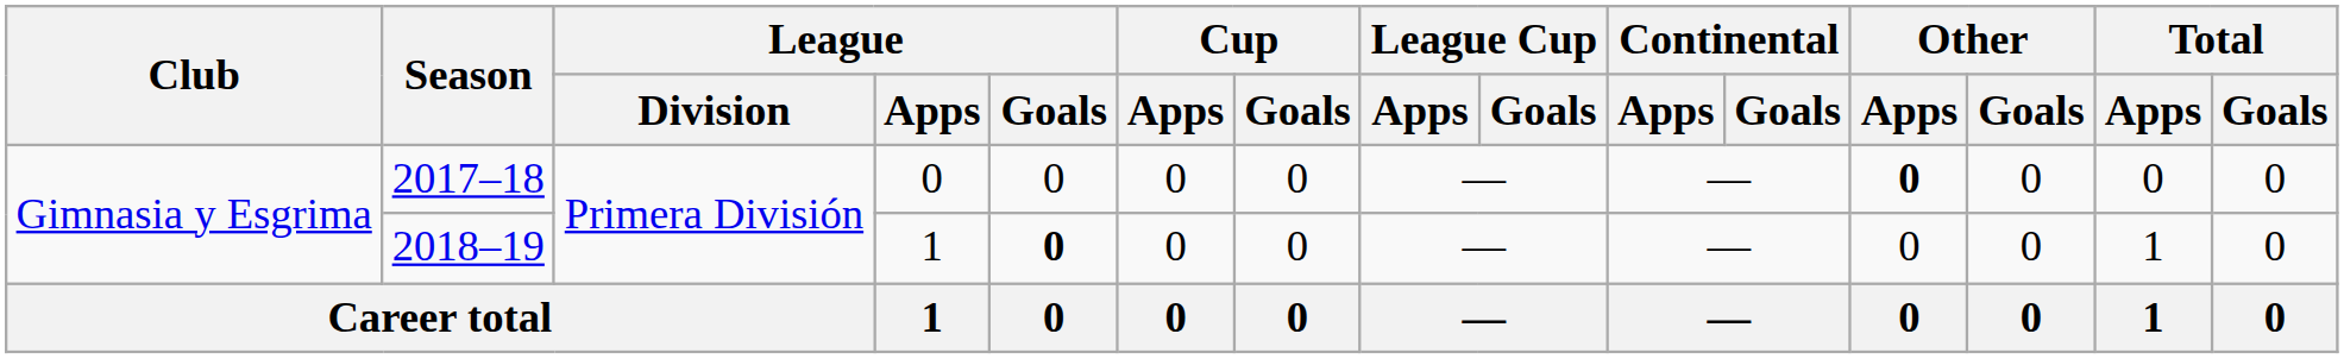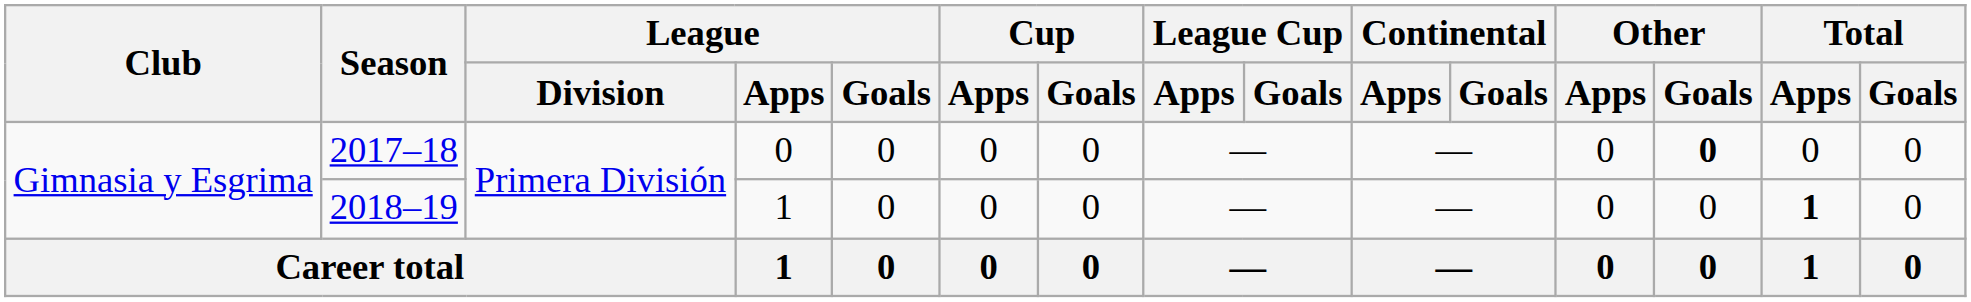2017–18 | Other / Apps: bold -> normal
2017–18 | Other / Goals: normal -> bold
2018–19 | League / Goals: bold -> normal
2018–19 | Total / Apps: normal -> bold
